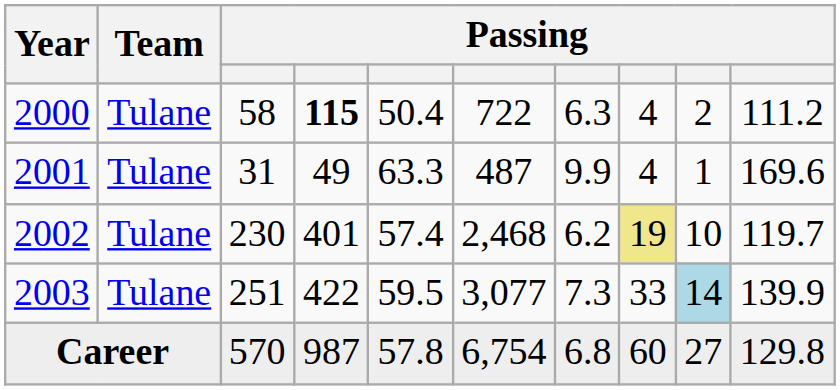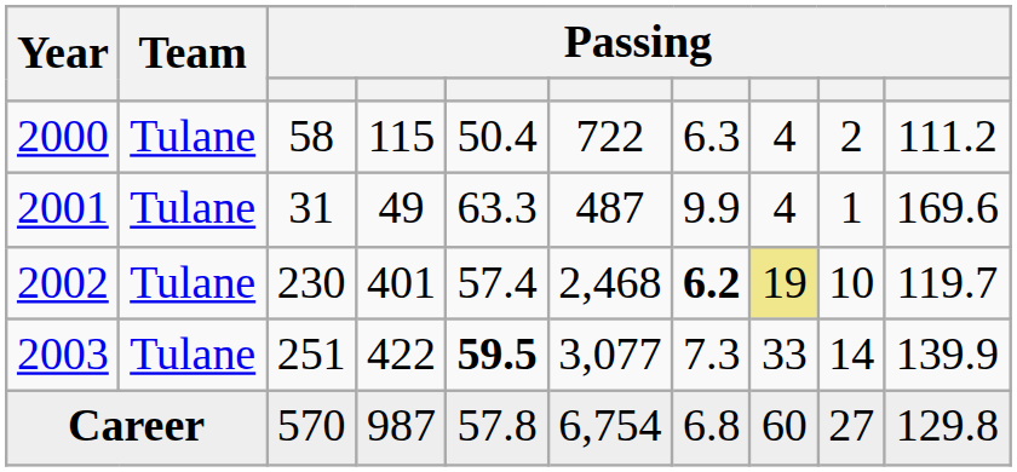2000 | column 4: bold -> normal
2002 | column 7: normal -> bold
2003 | column 5: normal -> bold
2003 | column 9: lightblue background -> no background
